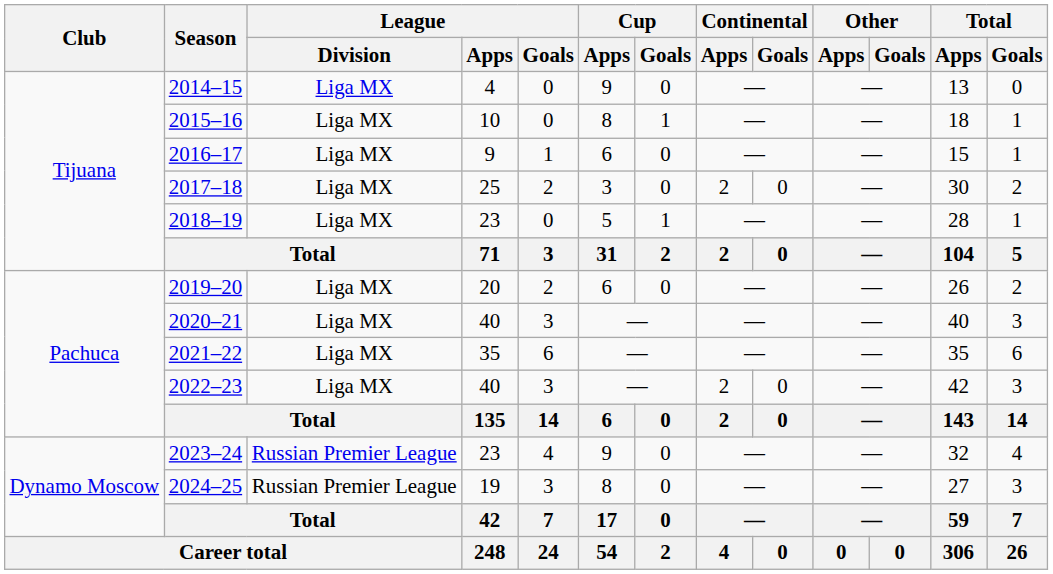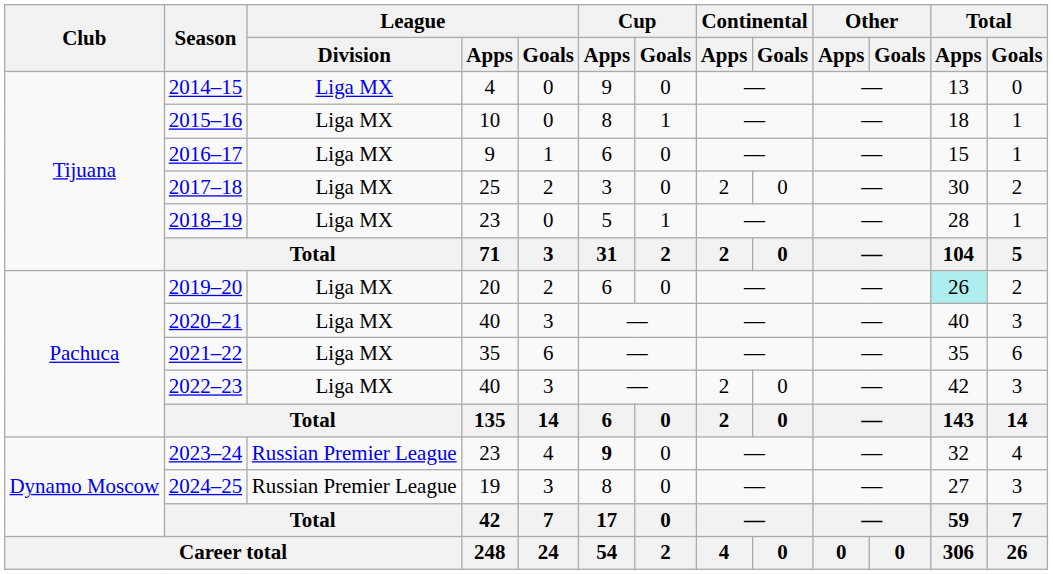2019–20 | Total / Apps: no background -> paleturquoise background
2023–24 | Cup / Apps: normal -> bold
